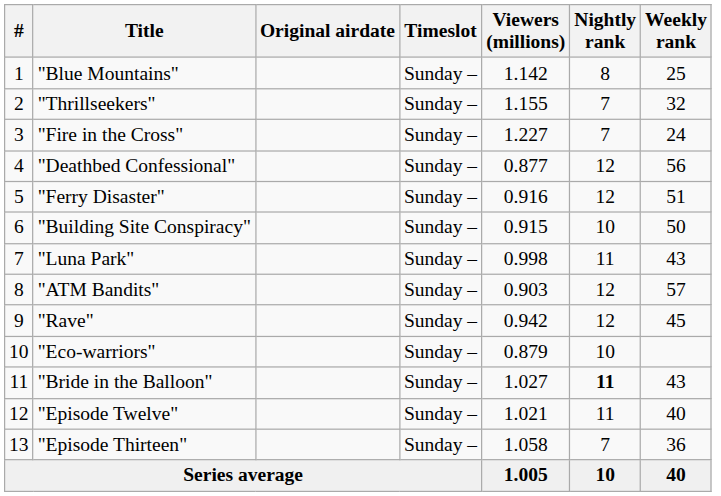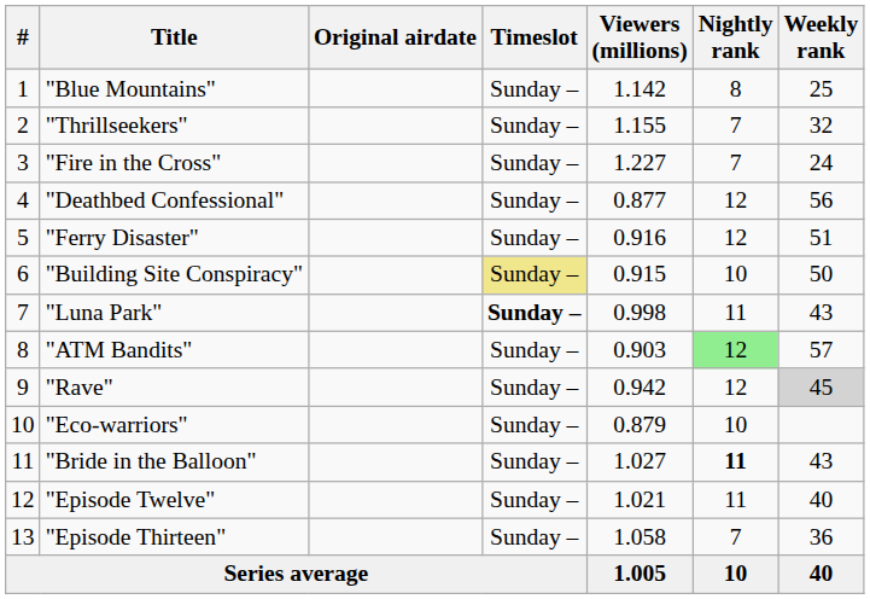"Building Site Conspiracy" | Timeslot: no background -> khaki background
"Luna Park" | Timeslot: normal -> bold
"ATM Bandits" | Nightly rank: no background -> lightgreen background
"Rave" | Weekly rank: no background -> lightgrey background
